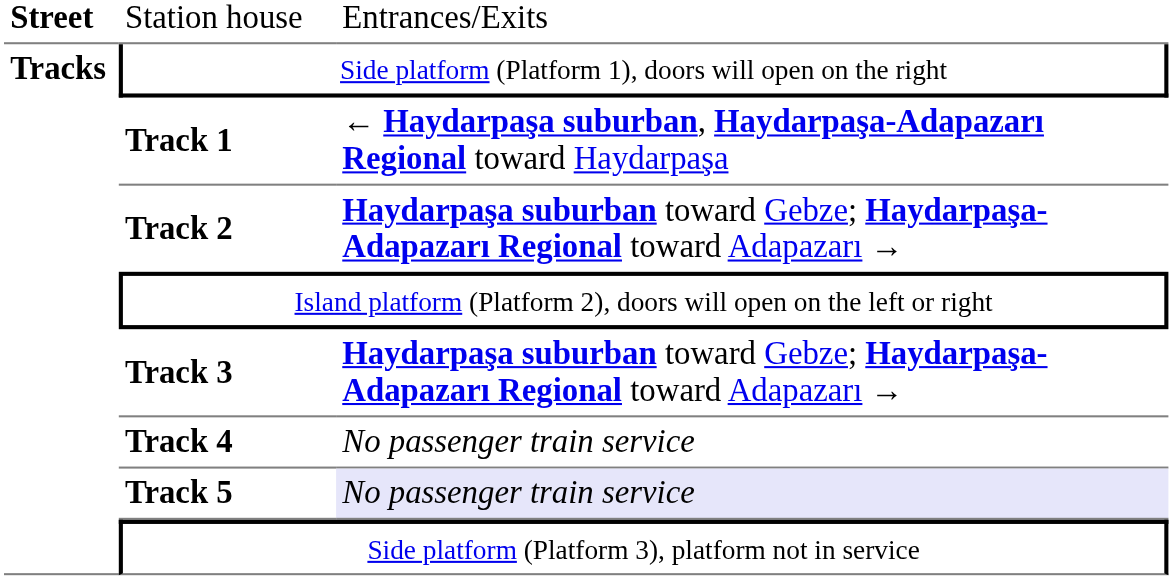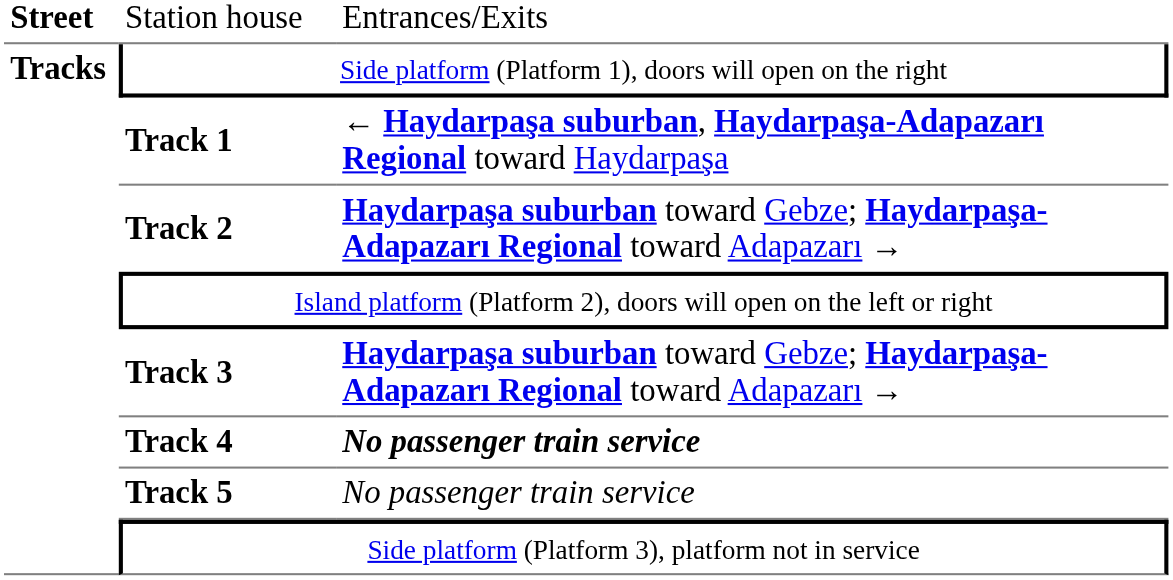Track 4 | column 3: normal -> bold
Track 5 | column 3: lavender background -> no background
